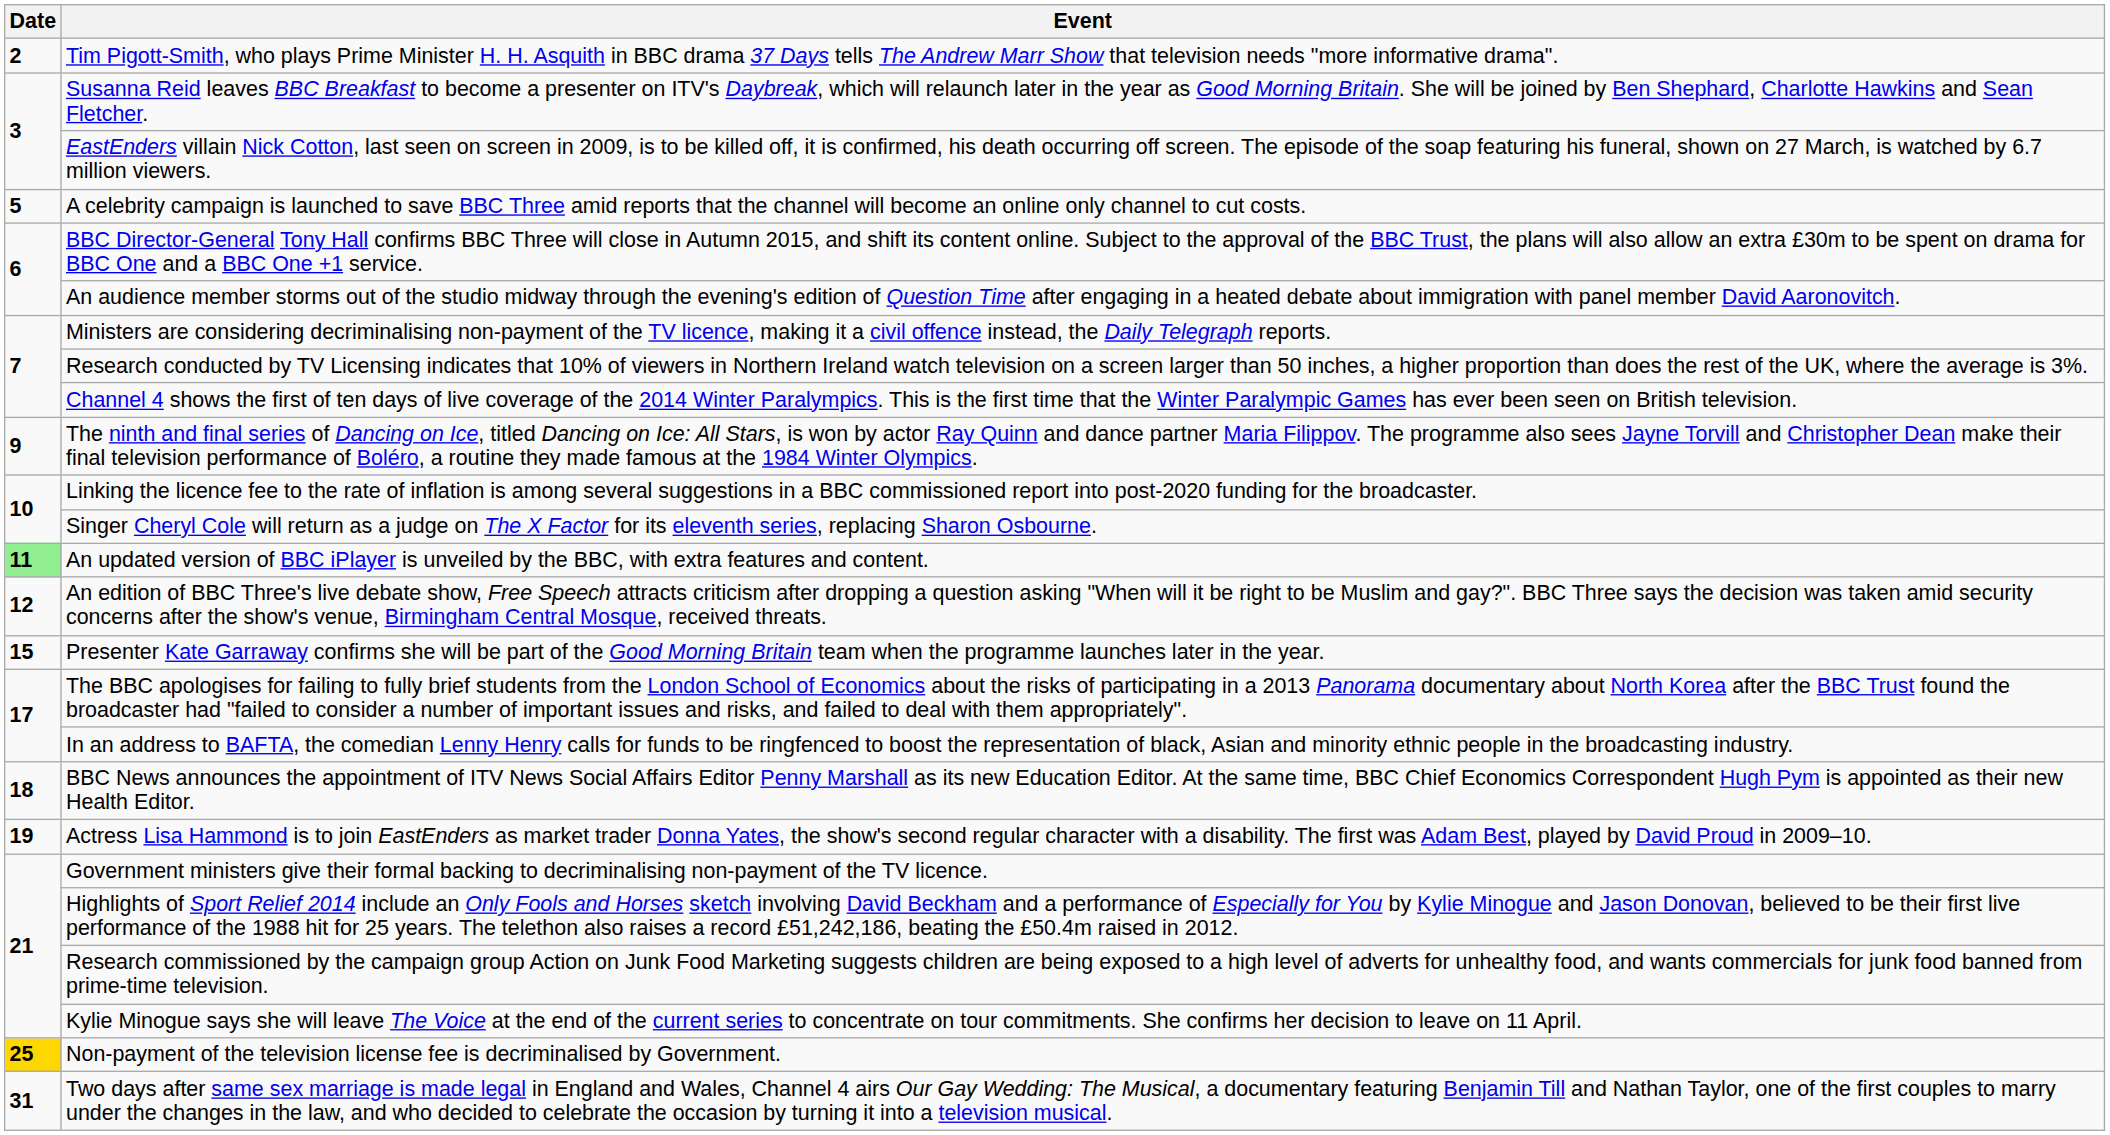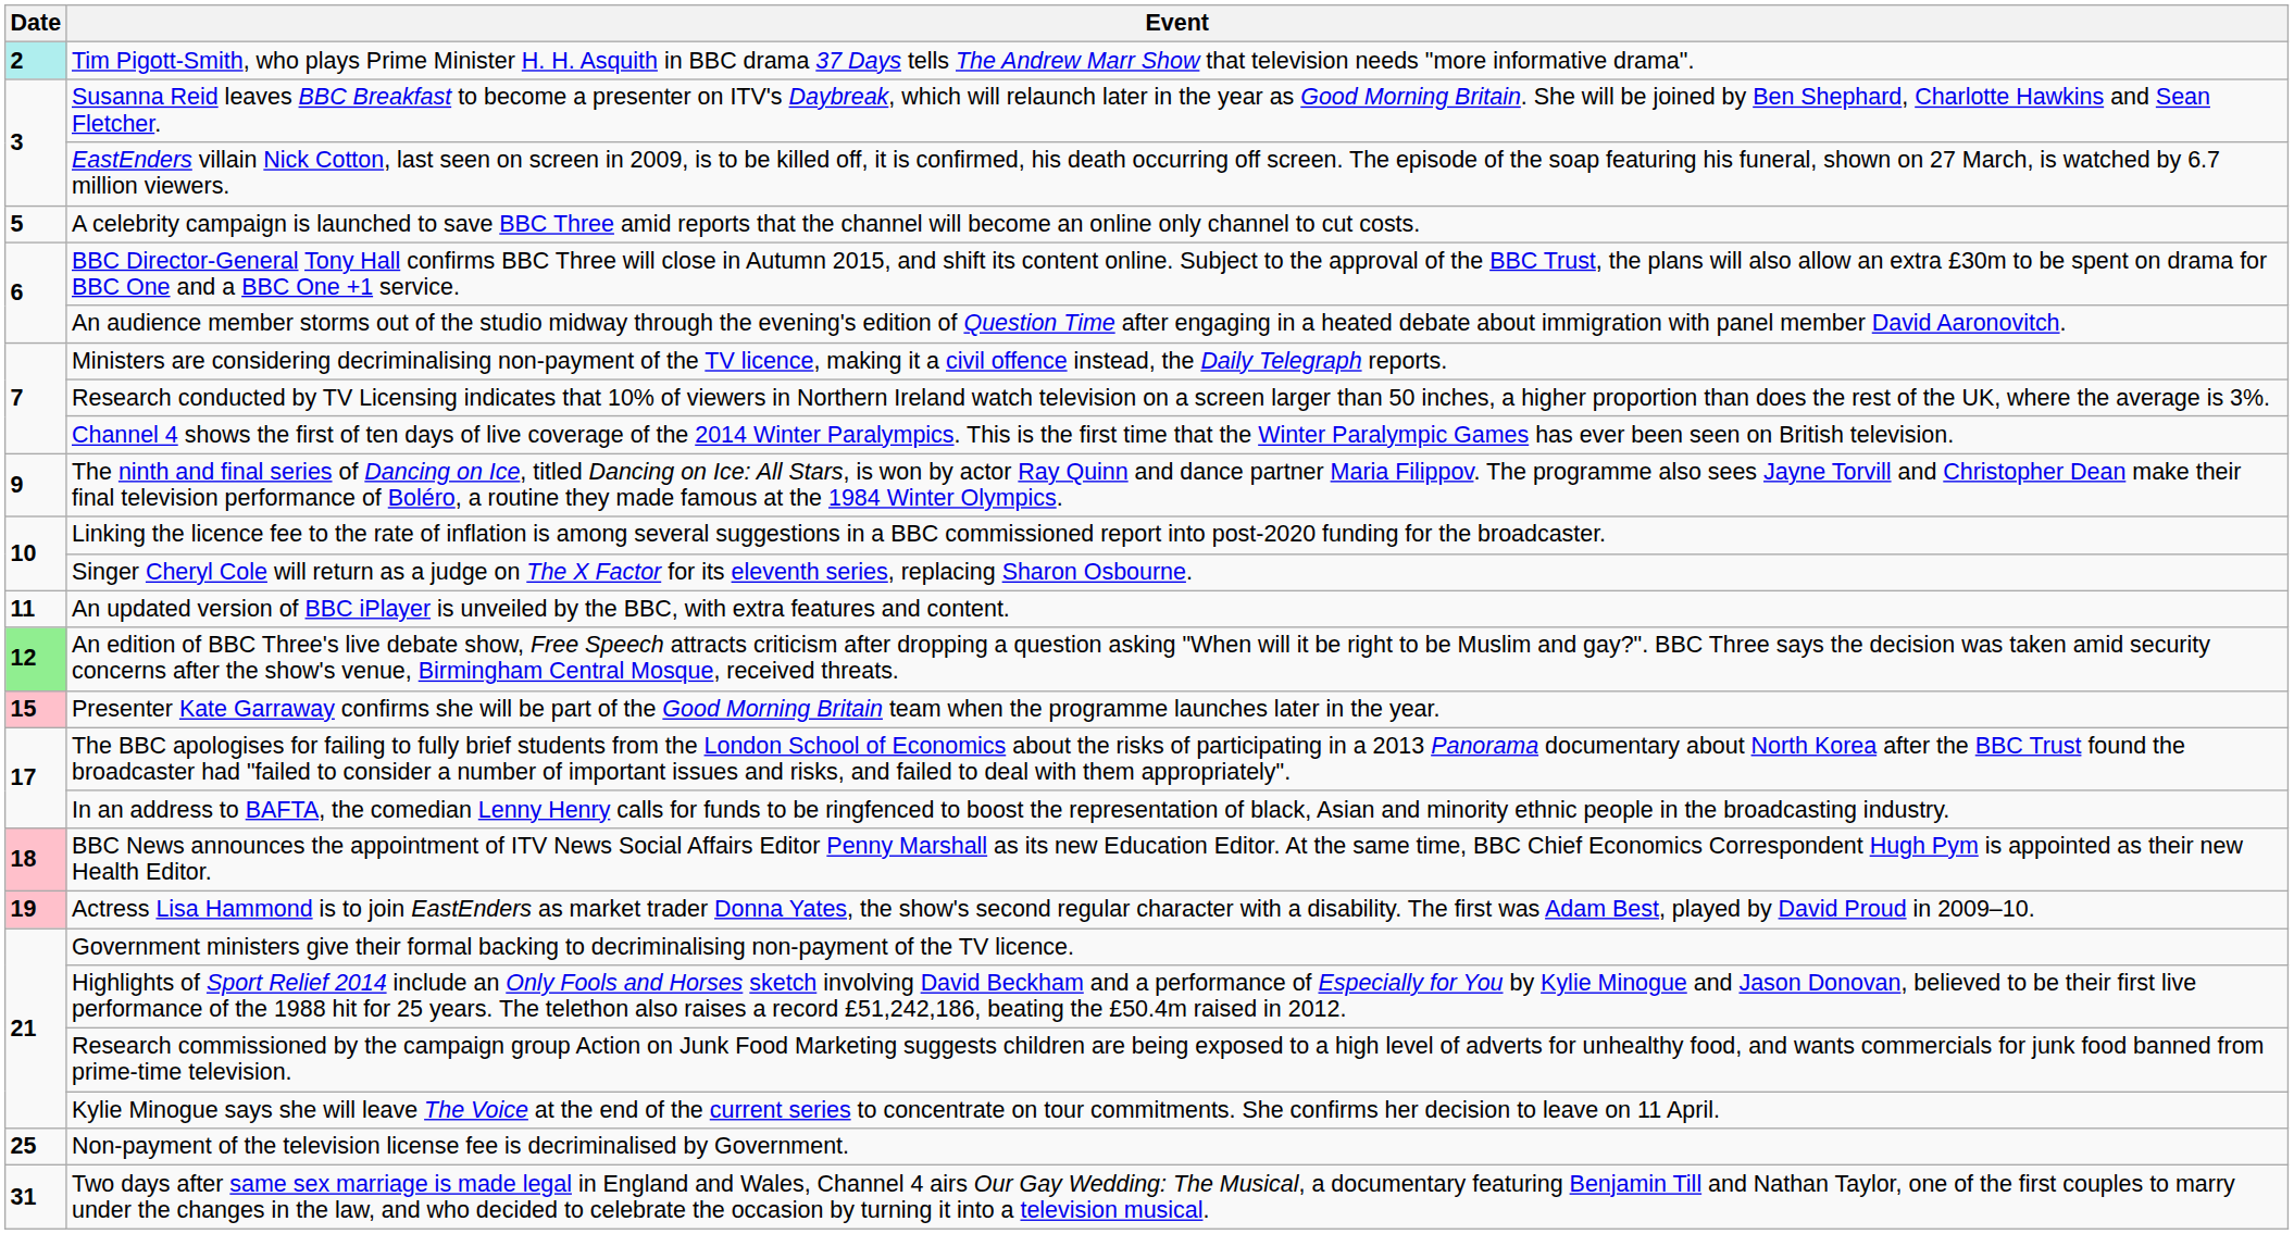row 2 | Date: no background -> paleturquoise background
row 14 | Date: lightgreen background -> no background
row 15 | Date: no background -> lightgreen background
row 16 | Date: no background -> pink background
row 19 | Date: no background -> pink background
row 20 | Date: no background -> pink background
row 25 | Date: gold background -> no background
